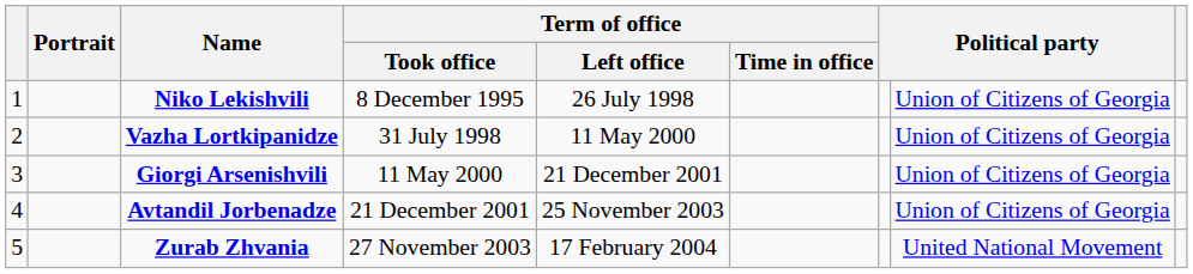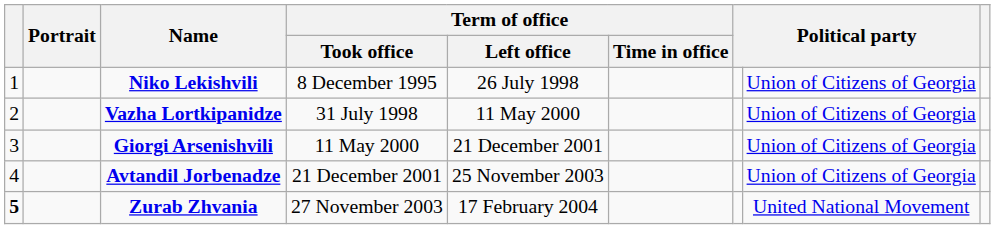Zurab Zhvania | column 1: normal -> bold
